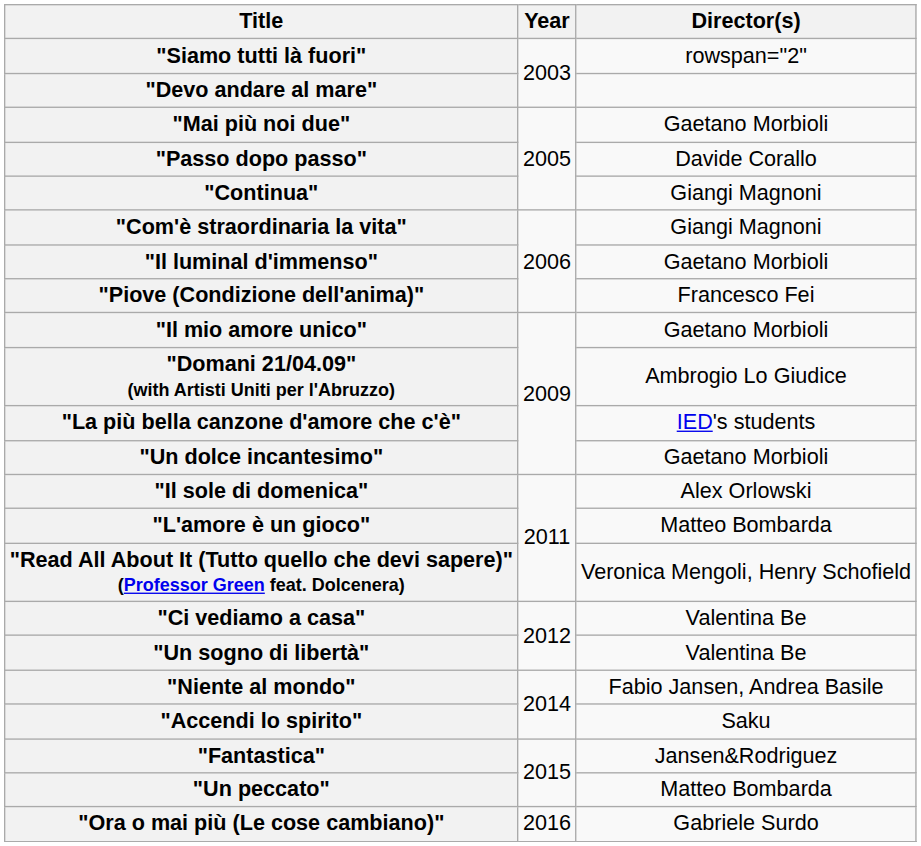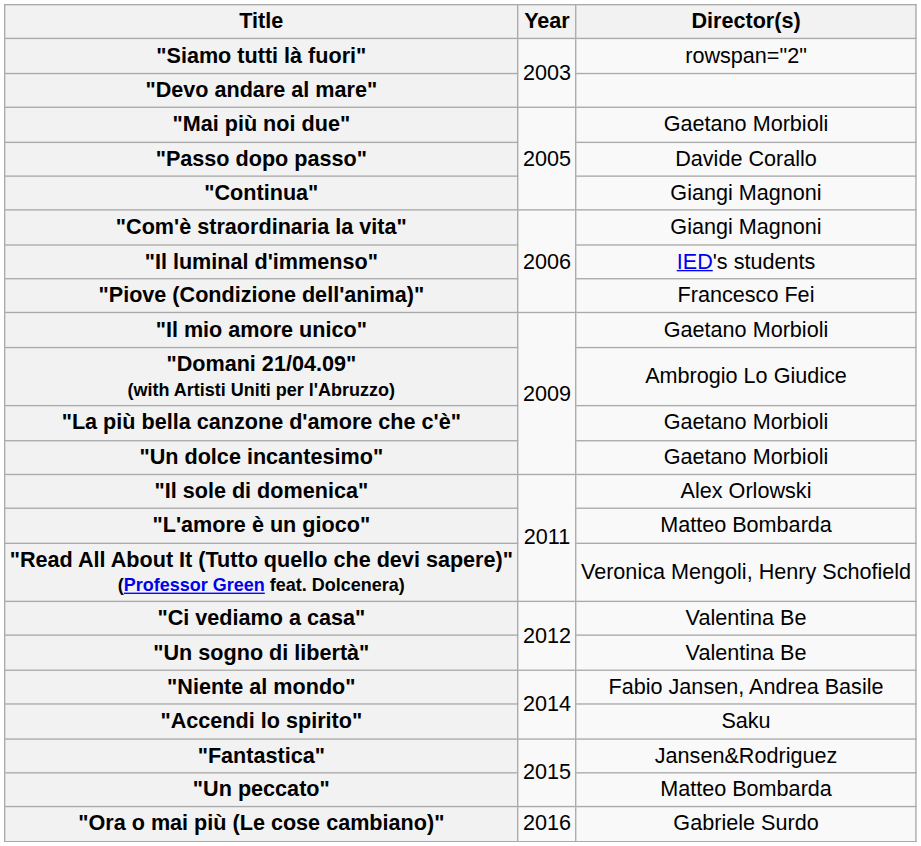"Il luminal d'immenso" | Director(s): Gaetano Morbioli -> IED's students
"La più bella canzone d'amore che c'è" | Director(s): IED's students -> Gaetano Morbioli
